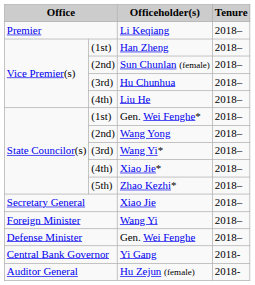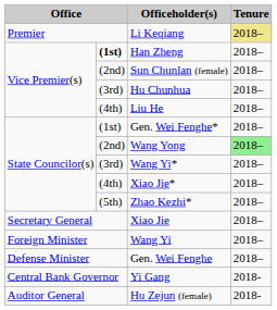Li Keqiang | Tenure: no background -> khaki background
Han Zheng | column 2: normal -> bold
Wang Yong | Tenure: no background -> lightgreen background
